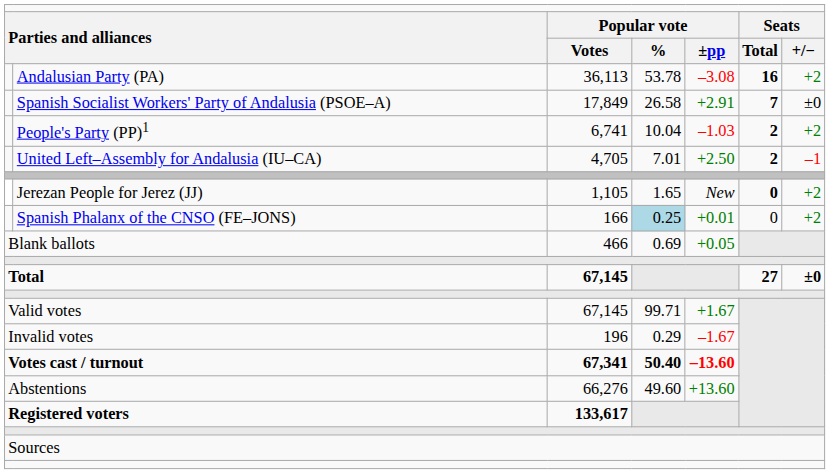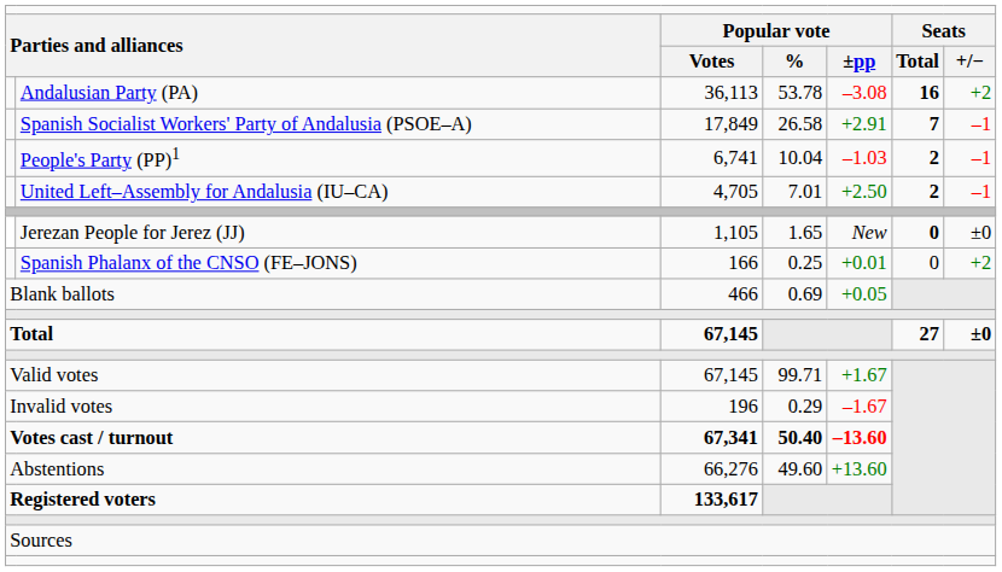Spanish Socialist Workers' Party of Andalusia (PSOE–A) | column 7: ±0 -> –1
People's Party (PP)1 | column 7: +2 -> –1
Jerezan People for Jerez (JJ) | column 7: +2 -> ±0
Spanish Phalanx of the CNSO (FE–JONS) | column 4: lightblue background -> no background
